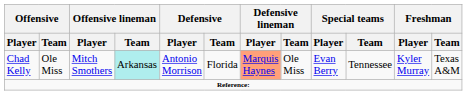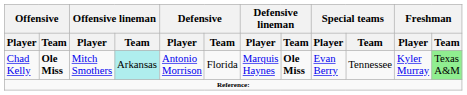Chad Kelly | Offensive / Team: normal -> bold
Chad Kelly | Defensive lineman / Player: lightsalmon background -> no background
Chad Kelly | Defensive lineman / Team: normal -> bold
Chad Kelly | Freshman / Team: no background -> lightgreen background
